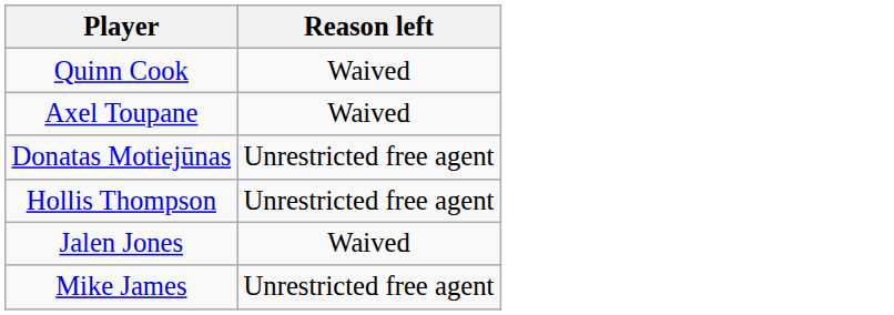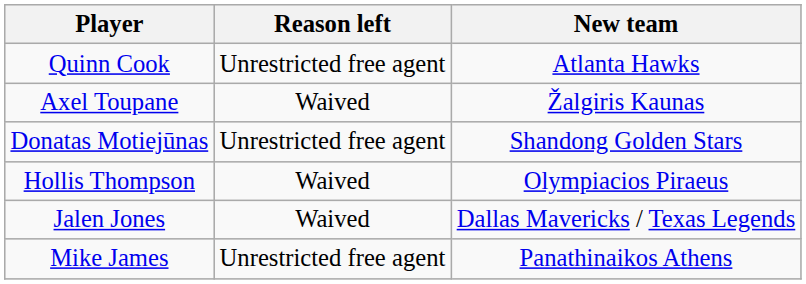+ column: New team | Atlanta Hawks | Žalgiris Kaunas | Shandong Golden Stars | Olympiacios Piraeus | Dallas Mavericks / Texas Legends | Panathinaikos Athens
Quinn Cook | Reason left: Waived -> Unrestricted free agent
Hollis Thompson | Reason left: Unrestricted free agent -> Waived
